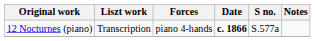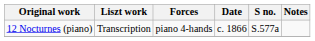12 Nocturnes (piano) | Date: bold -> normal
